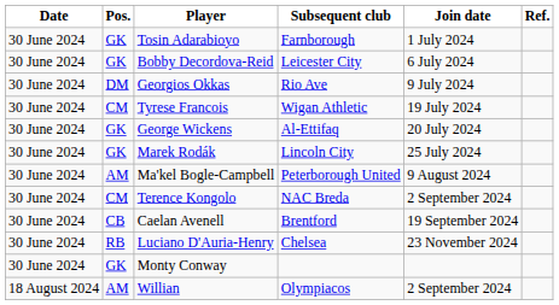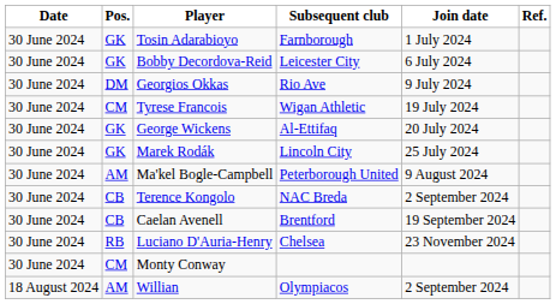Terence Kongolo | Pos.: CM -> CB
Monty Conway | Pos.: GK -> CM
